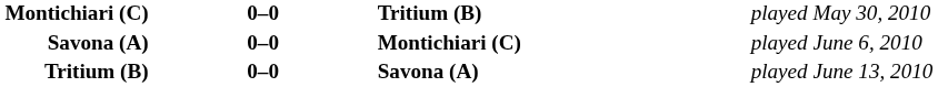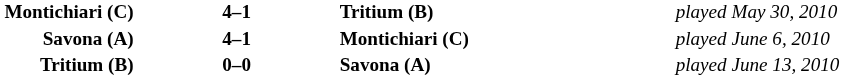row 1 | column 2: 0–0 -> 4–1
row 2 | column 2: 0–0 -> 4–1
